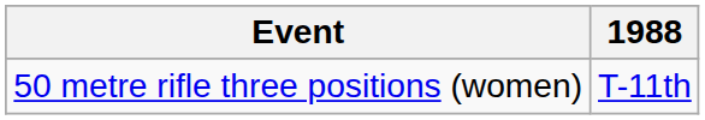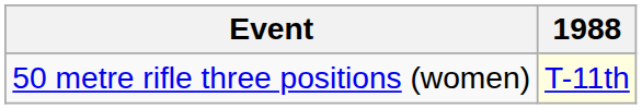50 metre rifle three positions (women) | 1988: no background -> lightyellow background
